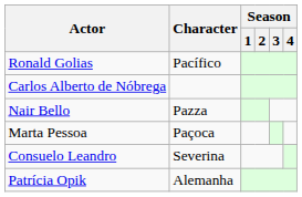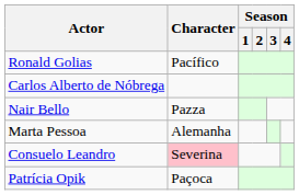Marta Pessoa | Character: Paçoca -> Alemanha
Consuelo Leandro | Character: no background -> pink background
Patrícia Opik | Character: Alemanha -> Paçoca
